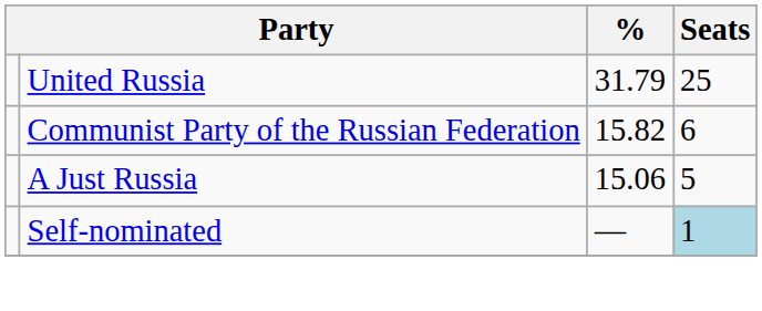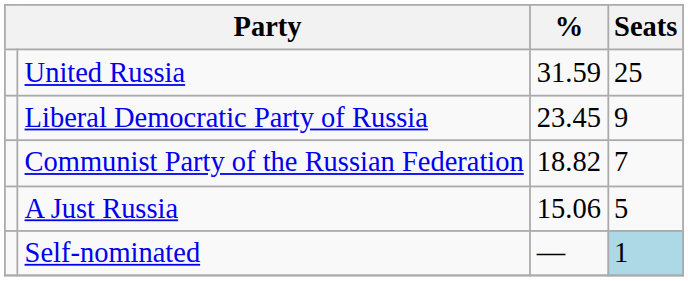United Russia | %: 31.79 -> 31.59
+ row: Liberal Democratic Party of Russia | 23.45 | 9
Communist Party of the Russian Federation | %: 15.82 -> 18.82
Communist Party of the Russian Federation | Seats: 6 -> 7
